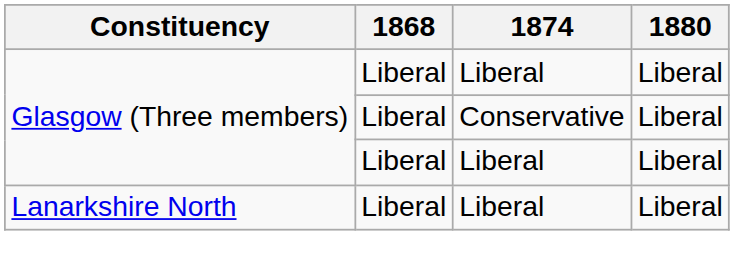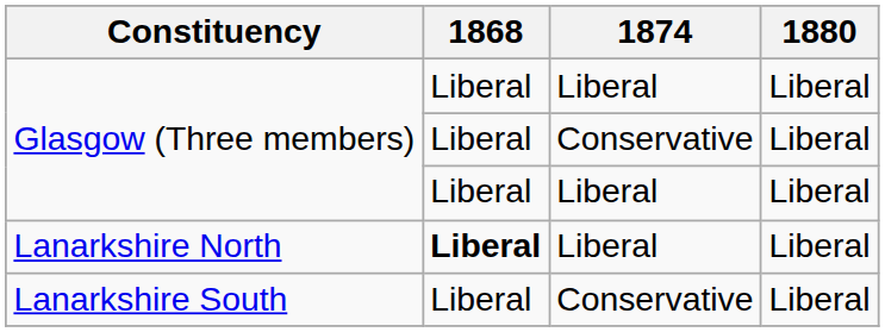Lanarkshire North | 1868: normal -> bold
+ row: Lanarkshire South | Liberal | Conservative | Liberal
